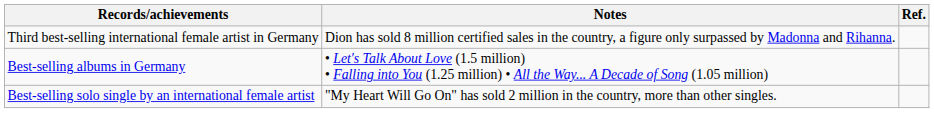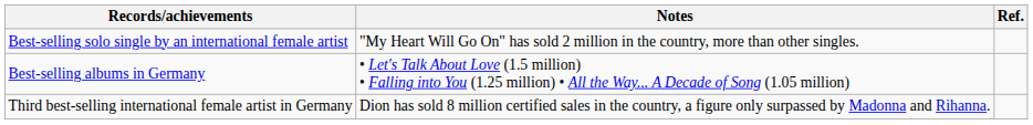rows swapped: Third best-selling international female artist in Germany <-> Best-selling solo single by an international female artist
